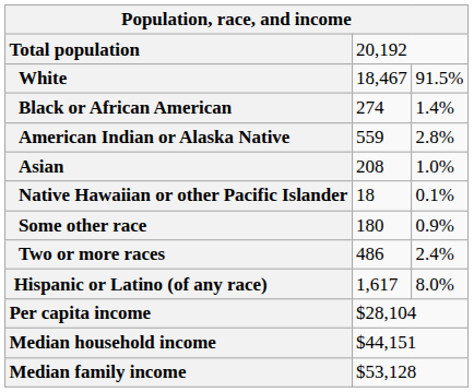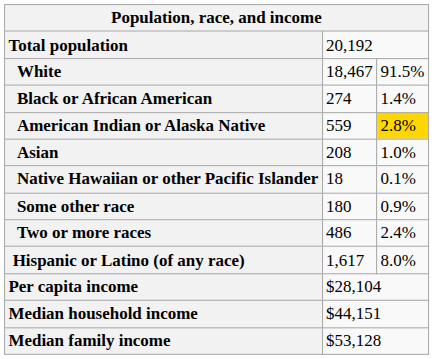American Indian or Alaska Native | column 3: no background -> gold background
